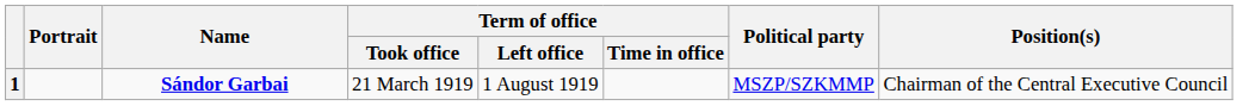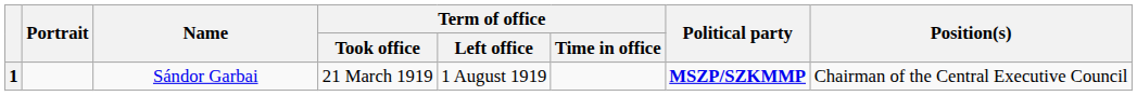1 | Name: bold -> normal
1 | Political party: normal -> bold
